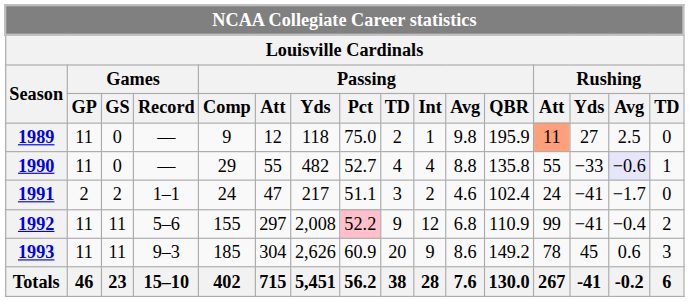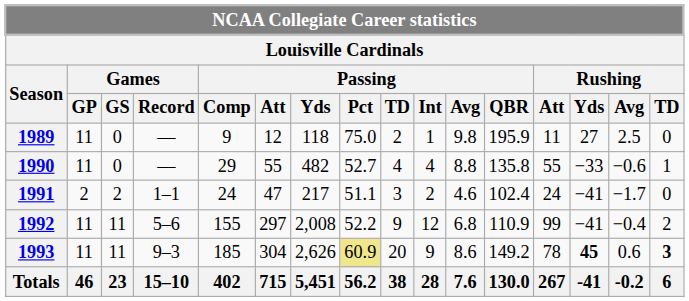1989 | Rushing / Att: lightsalmon background -> no background
1990 | Rushing / Avg: lavender background -> no background
1992 | Passing / Pct: pink background -> no background
1993 | Passing / Pct: no background -> khaki background
1993 | Rushing / Yds: normal -> bold
1993 | Rushing / TD: normal -> bold
